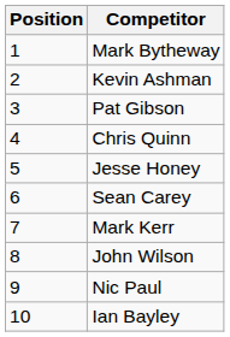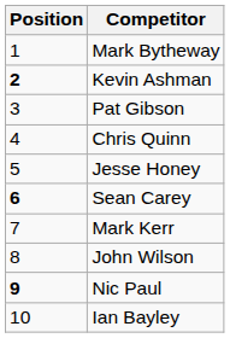Kevin Ashman | Position: normal -> bold
Sean Carey | Position: normal -> bold
Nic Paul | Position: normal -> bold
